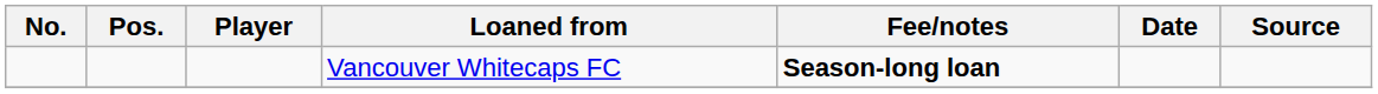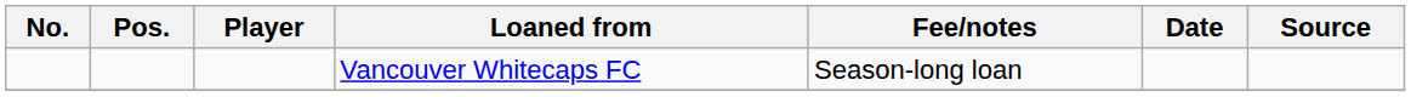Vancouver Whitecaps FC | Fee/notes: bold -> normal
